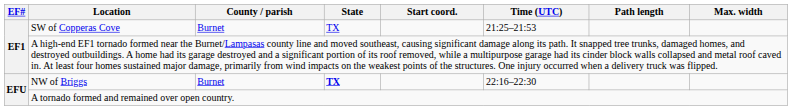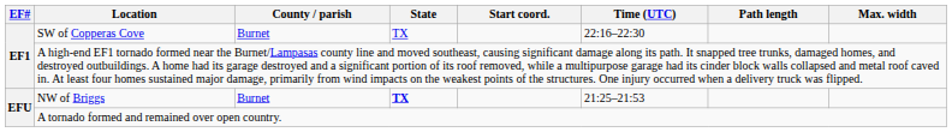SW of Copperas Cove | Time (UTC): 21:25–21:53 -> 22:16–22:30
NW of Briggs | Time (UTC): 22:16–22:30 -> 21:25–21:53
